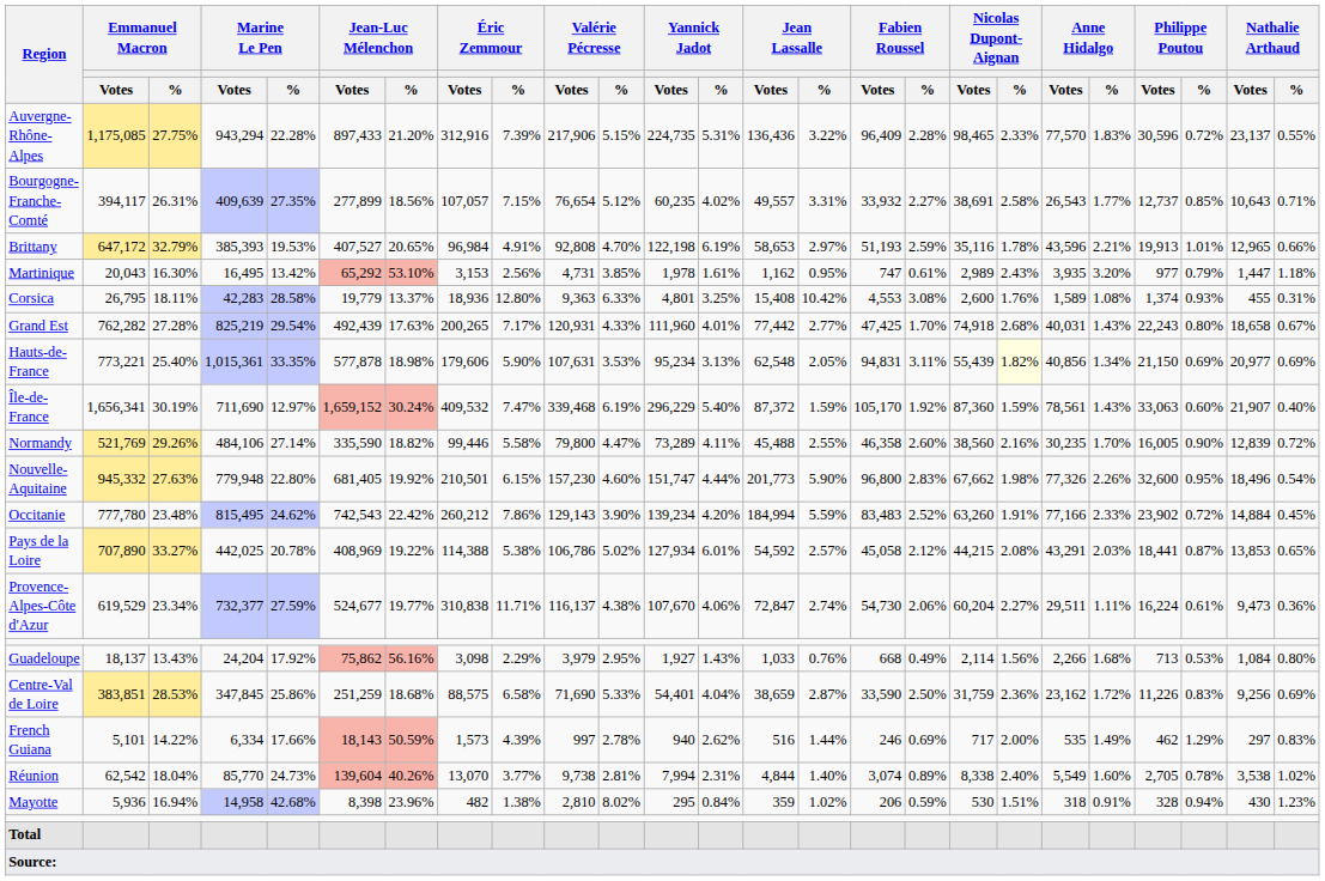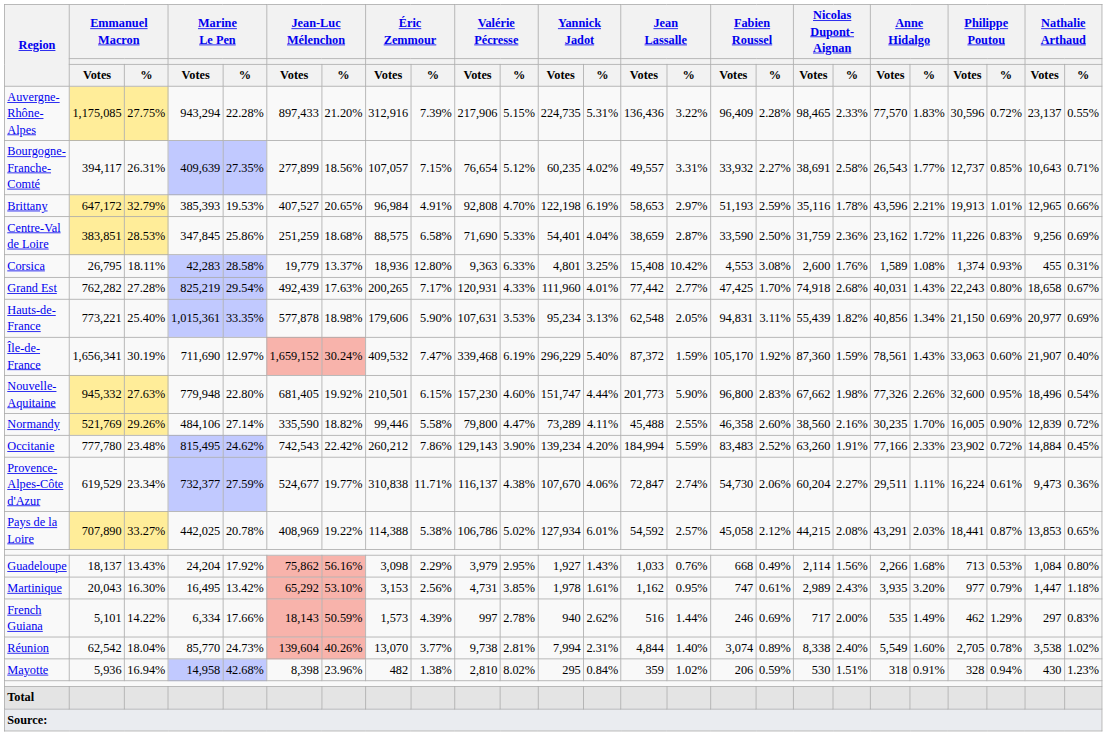rows swapped: Centre-Val de Loire <-> Martinique
Hauts-de-France | Nicolas Dupont-Aignan / %: lightyellow background -> no background
rows swapped: Normandy <-> Nouvelle-Aquitaine
rows swapped: Pays de la Loire <-> Provence-Alpes-Côte d'Azur
